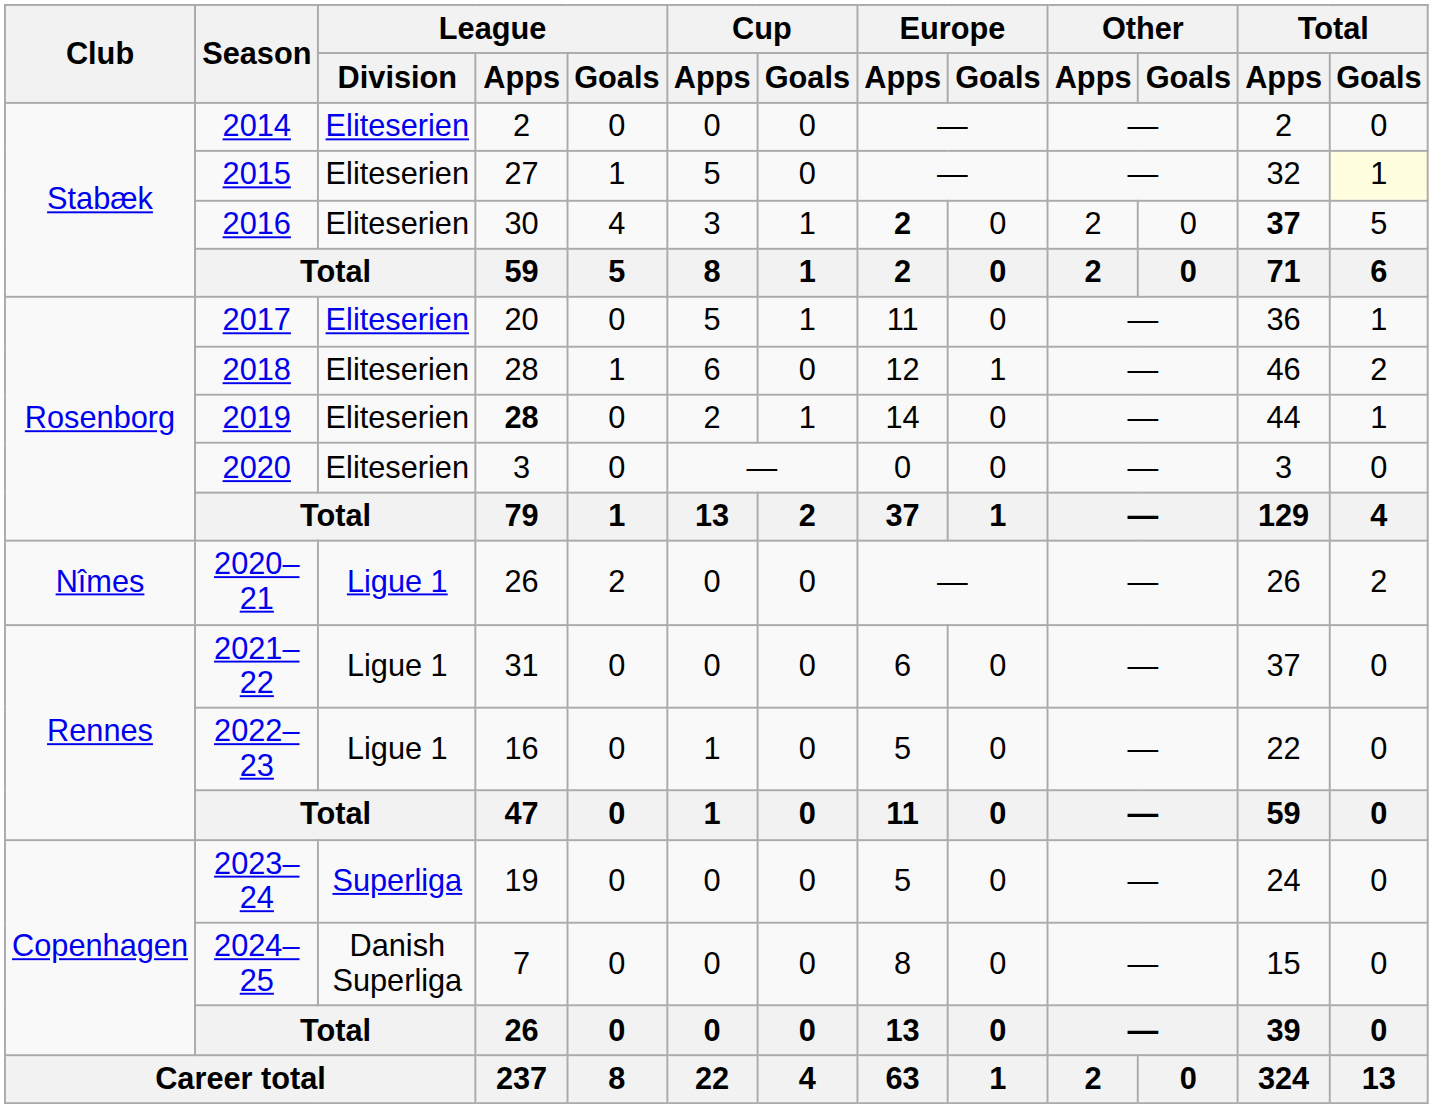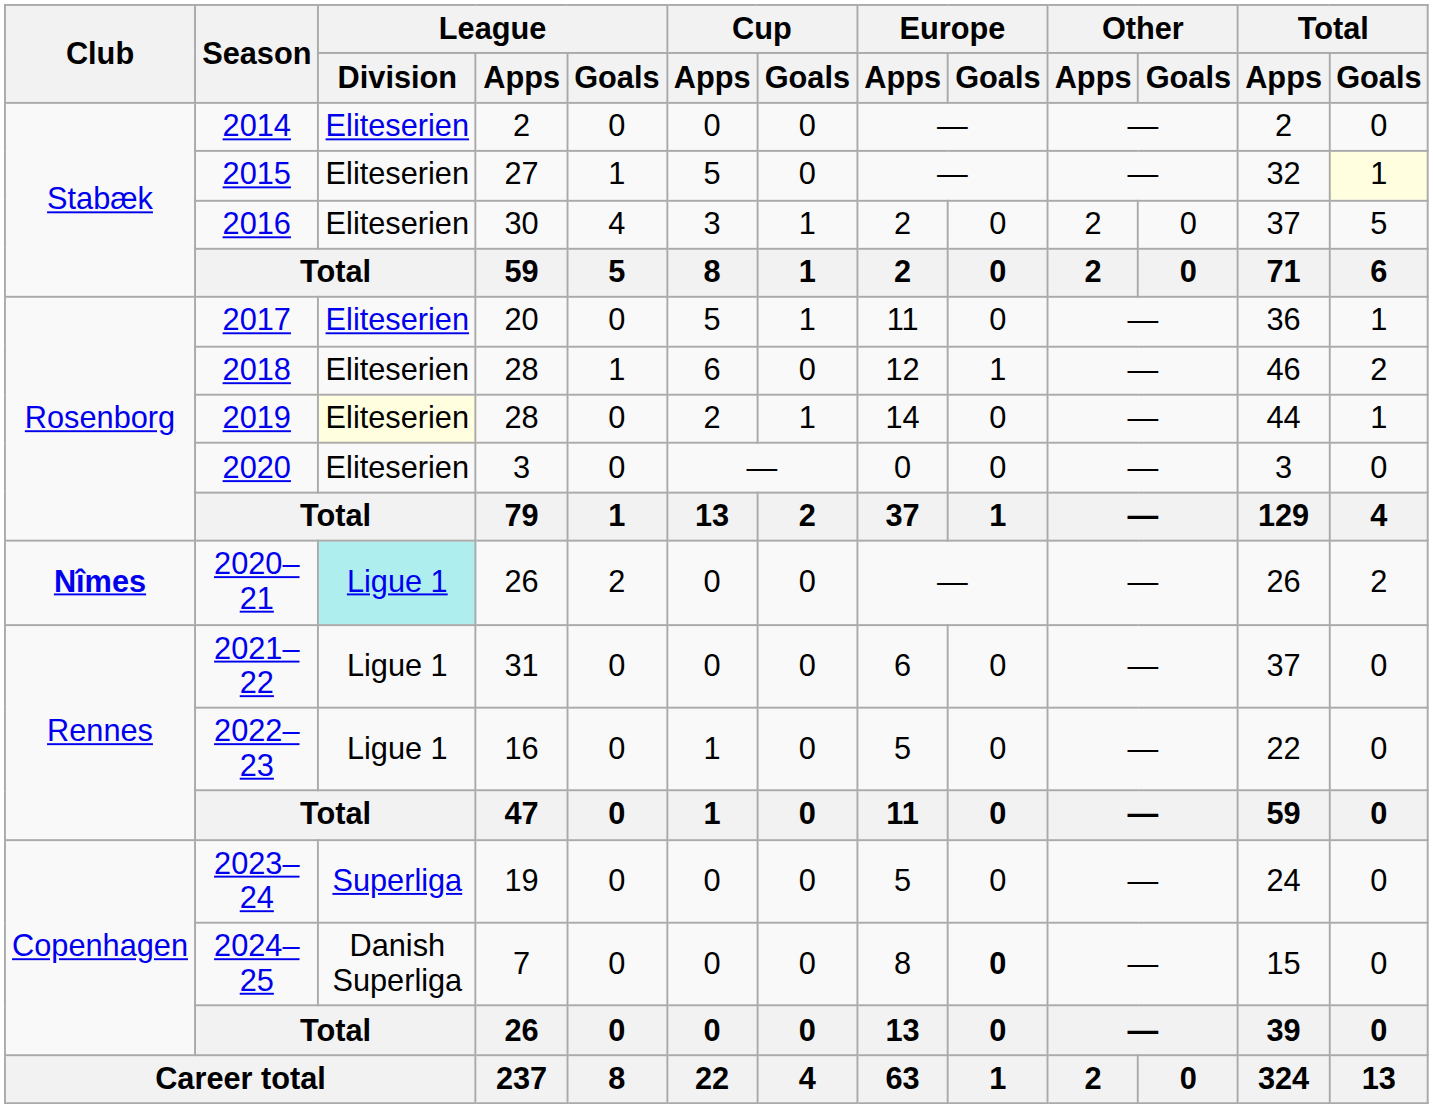2016 | Europe / Apps: bold -> normal
2016 | Total / Apps: bold -> normal
2019 | League / Division: no background -> lightyellow background
2019 | League / Apps: bold -> normal
2020–21 | Club: normal -> bold
2020–21 | League / Division: no background -> paleturquoise background
2024–25 | Europe / Goals: normal -> bold
